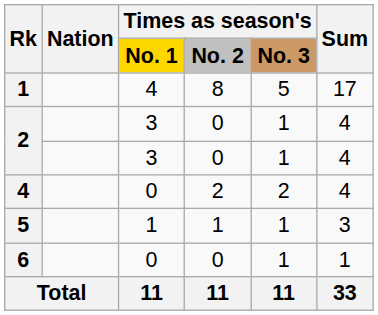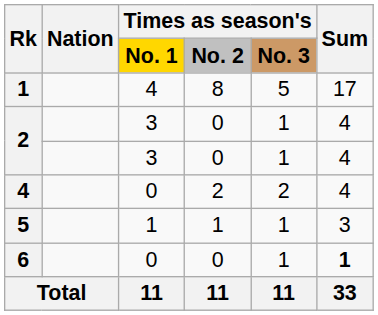6 | Sum: normal -> bold
